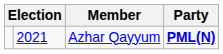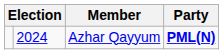Azhar Qayyum | column 2: 2021 -> 2024
